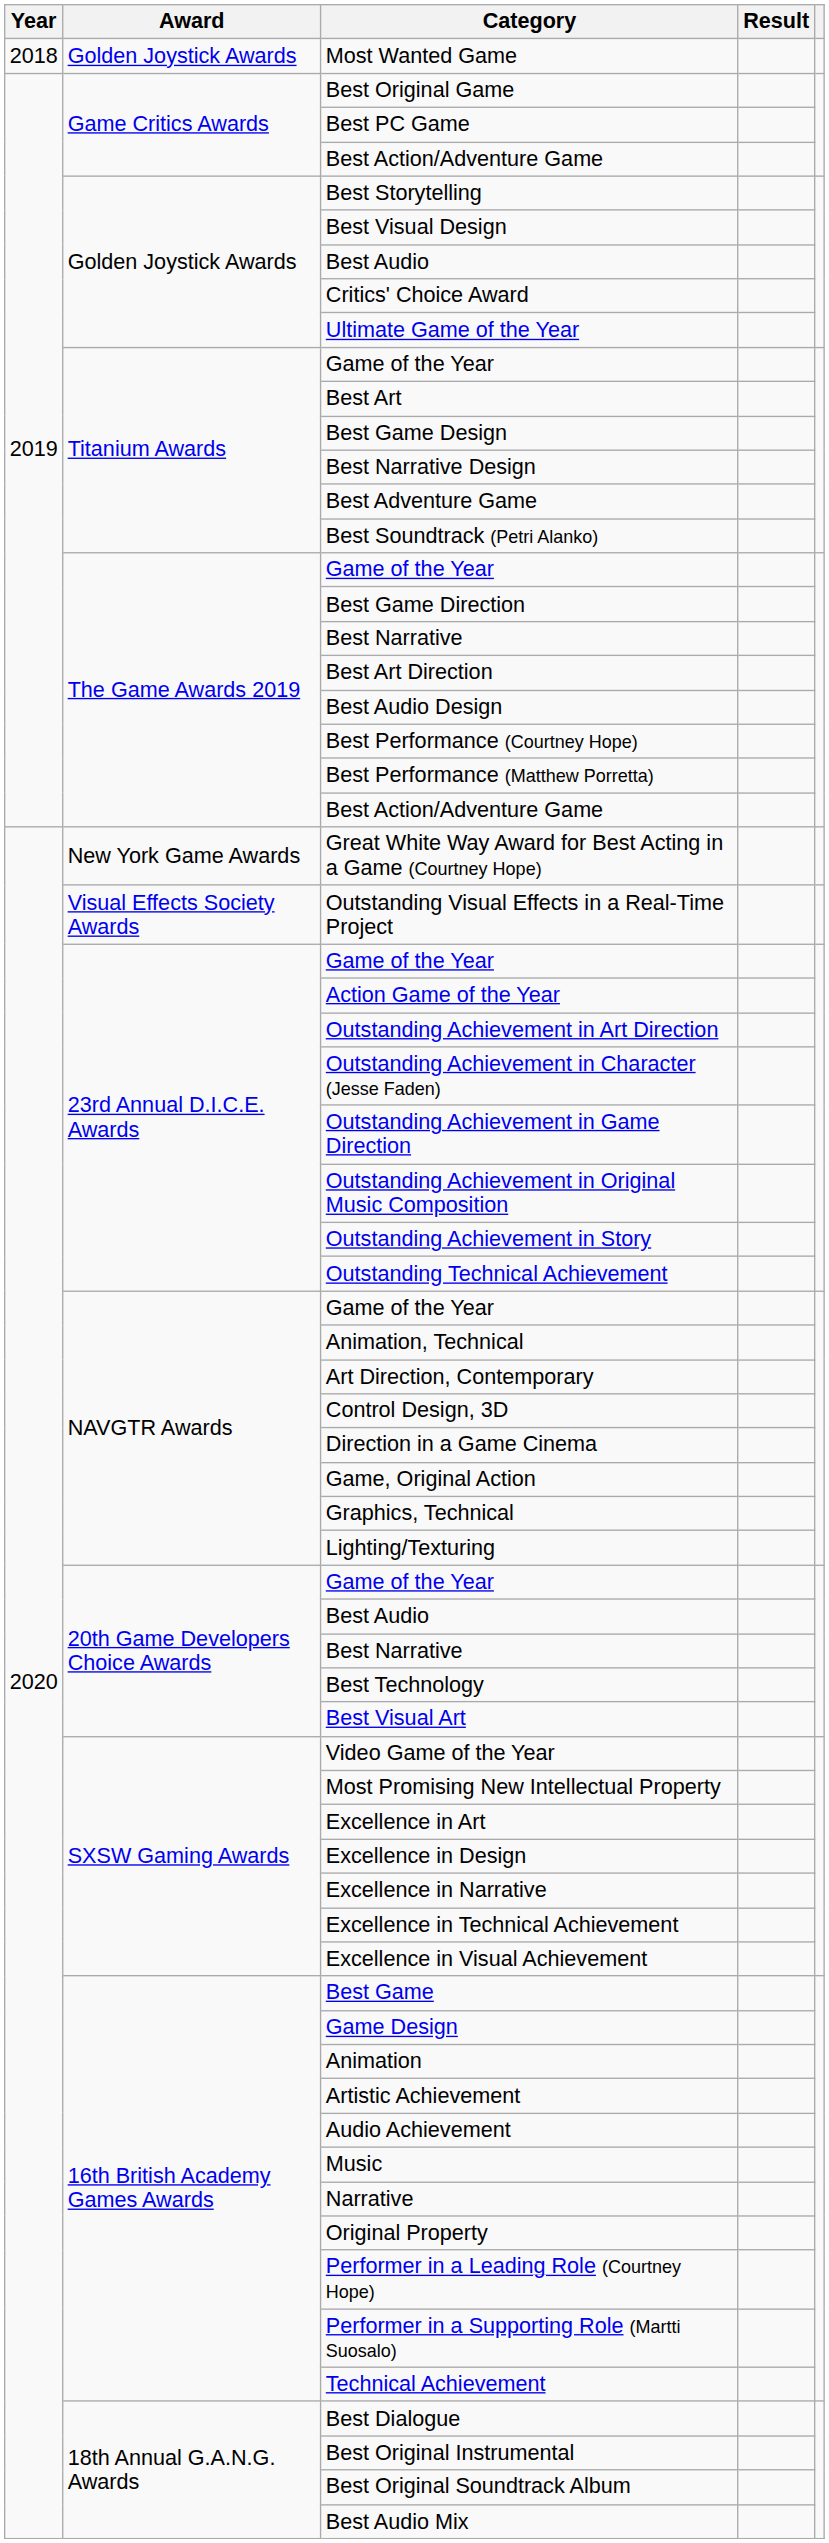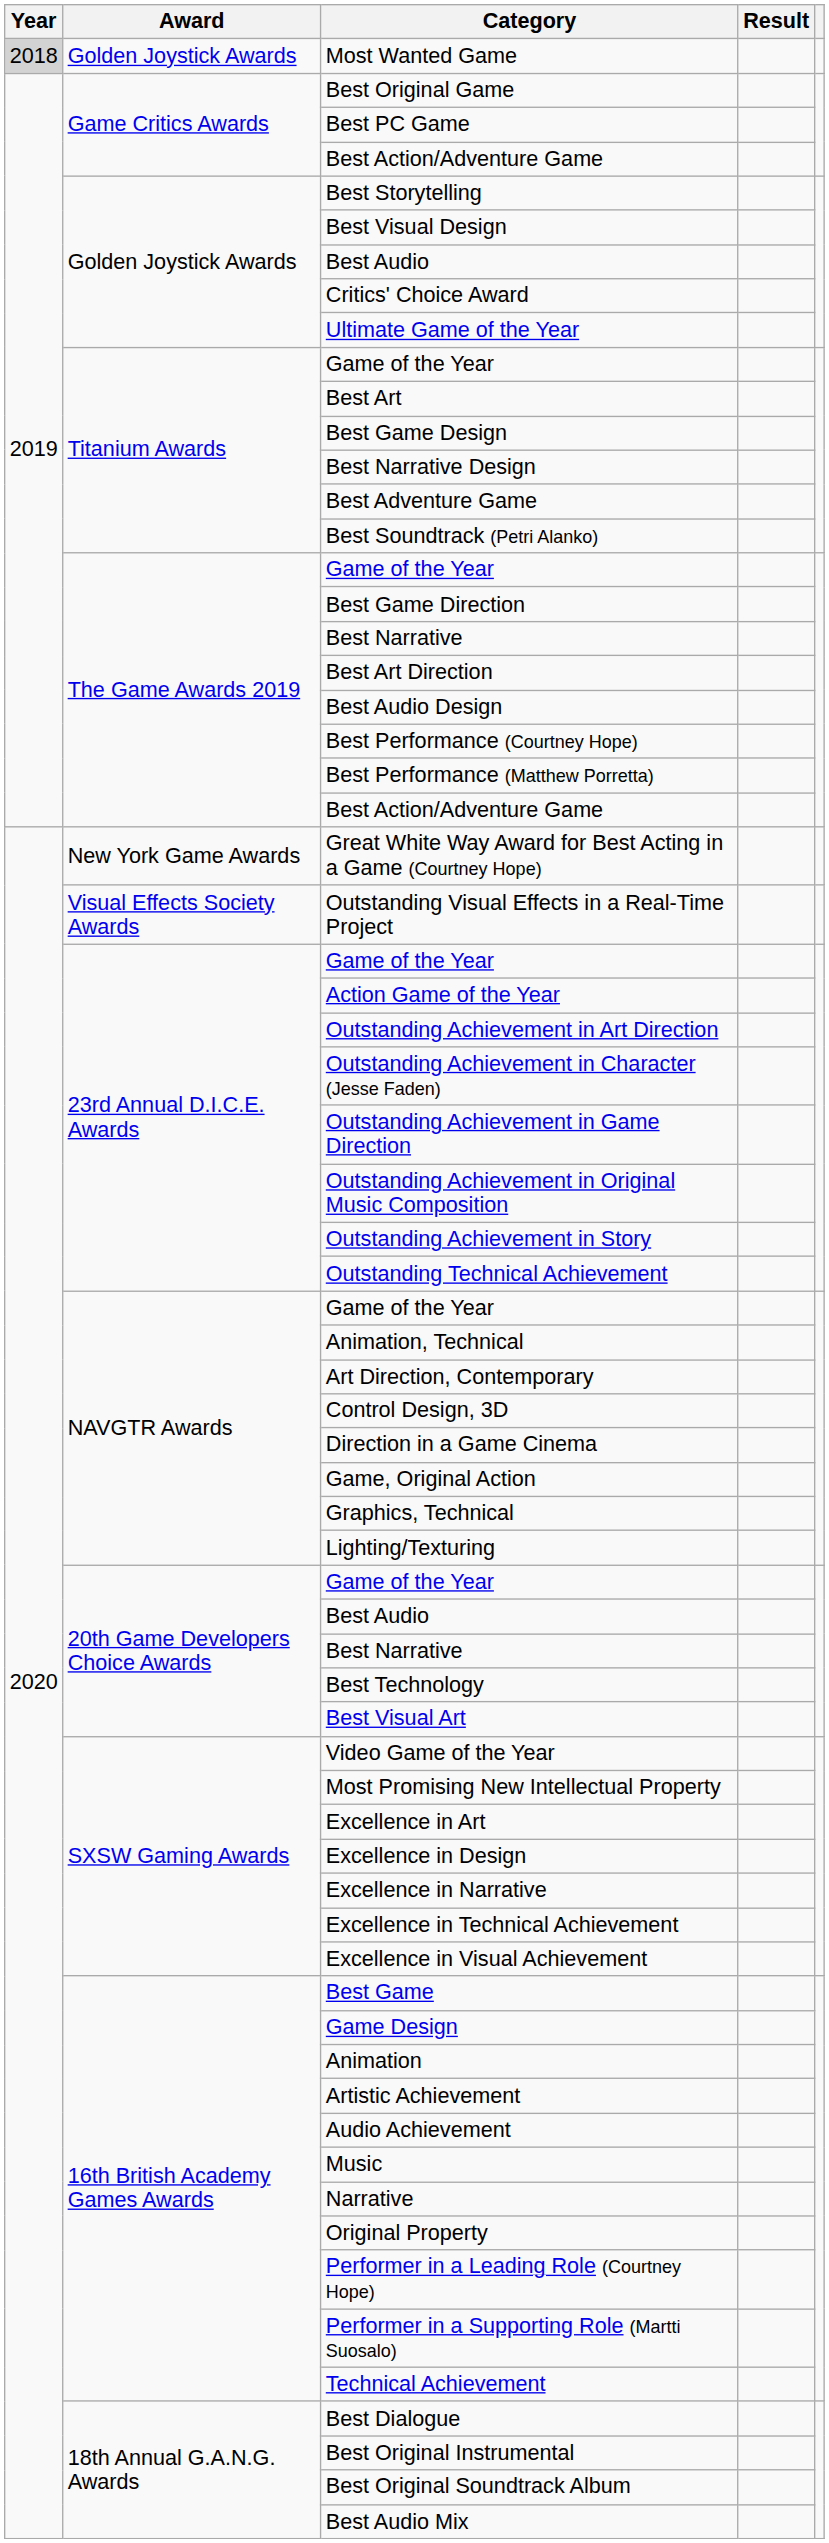Most Wanted Game | Year: no background -> lightgrey background
